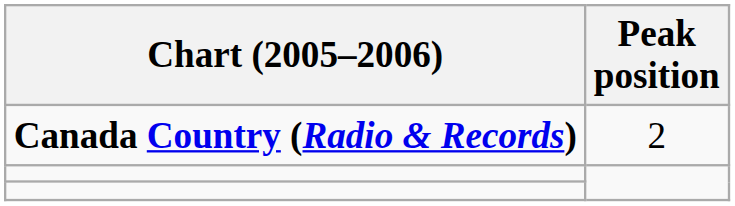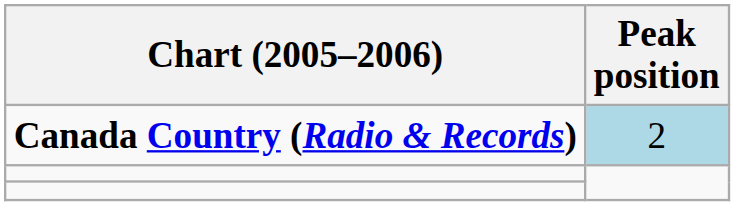row 2 | Peak position: no background -> lightblue background
